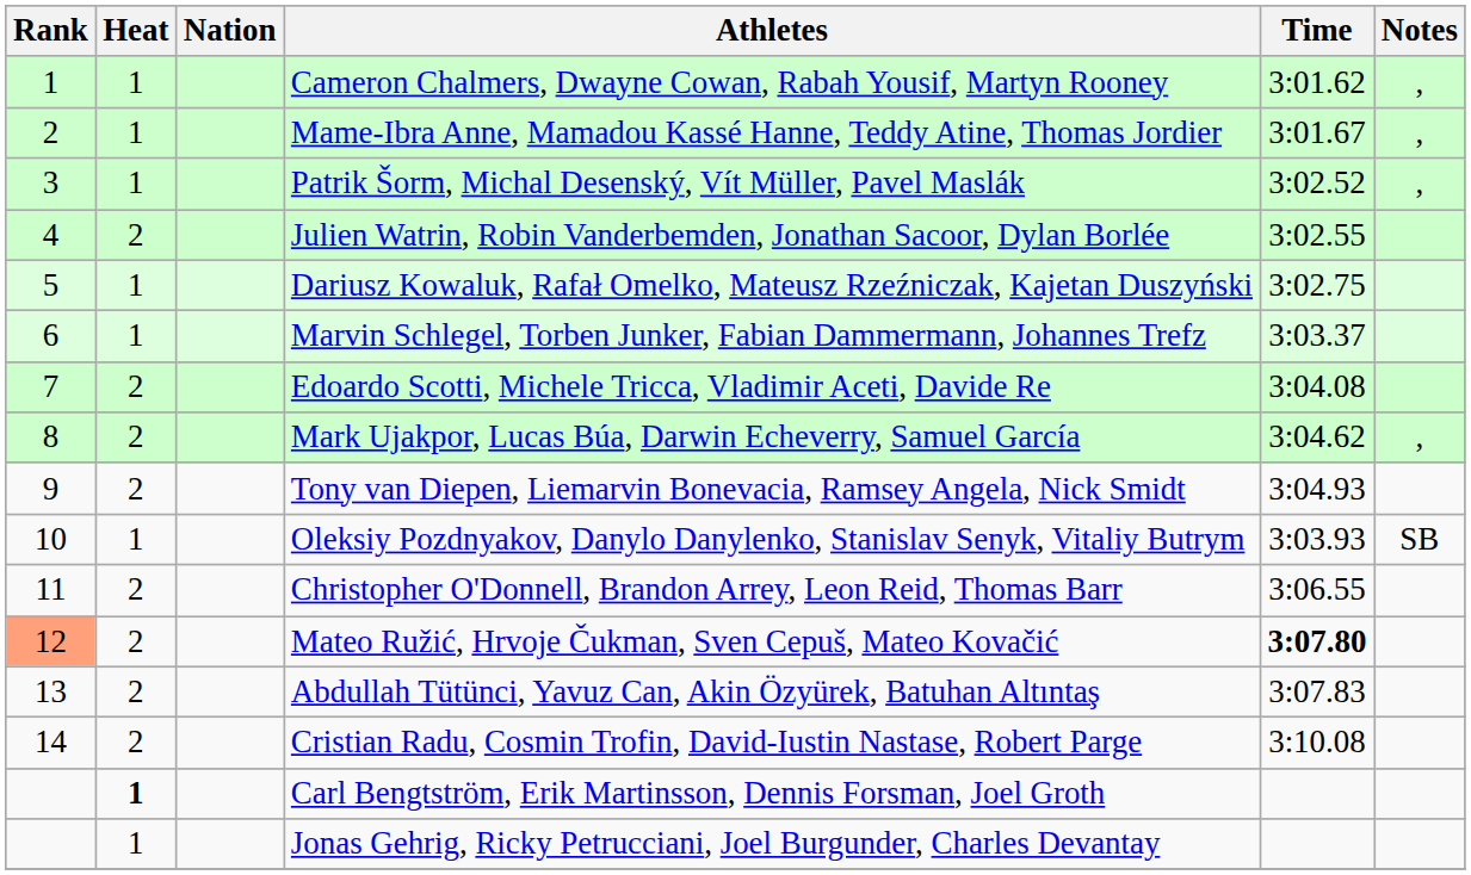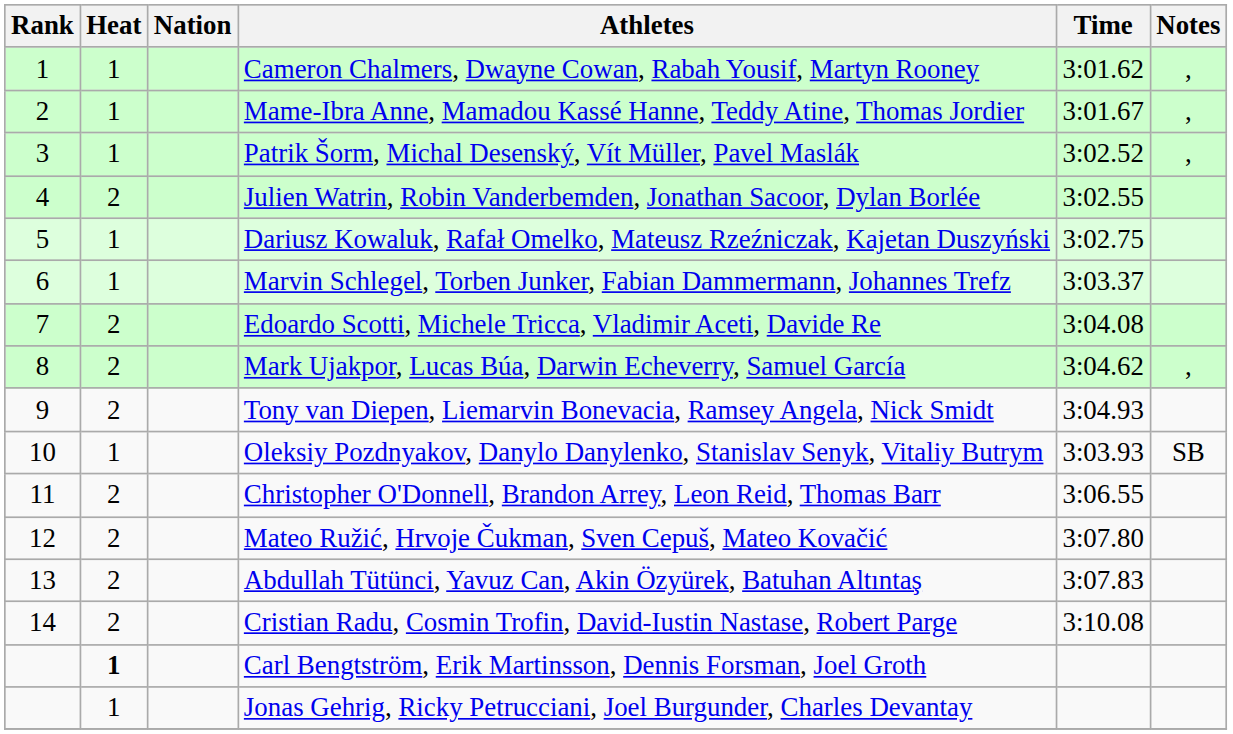Mateo Ružić, Hrvoje Čukman, Sven Cepuš, Mateo Kovačić | Rank: lightsalmon background -> no background
Mateo Ružić, Hrvoje Čukman, Sven Cepuš, Mateo Kovačić | Time: bold -> normal
